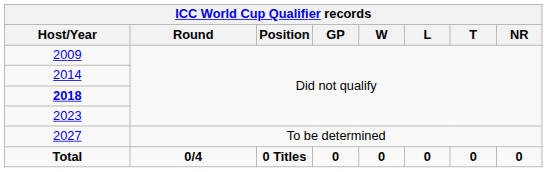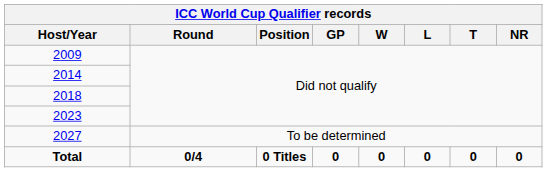2018 | ICC World Cup Qualifier records / Host/Year: bold -> normal
